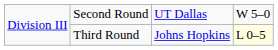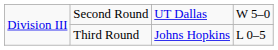Division III / Third Round | column 4: lightyellow background -> no background
